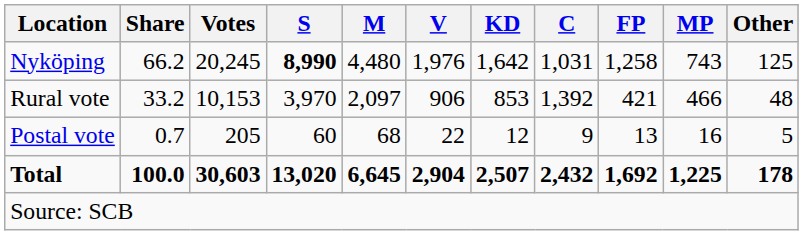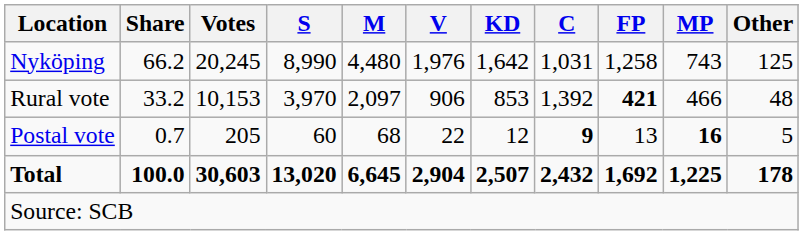Nyköping | S: bold -> normal
Rural vote | FP: normal -> bold
Postal vote | C: normal -> bold
Postal vote | MP: normal -> bold
